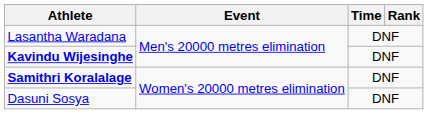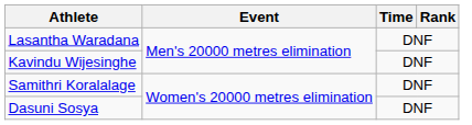Kavindu Wijesinghe | Athlete: bold -> normal
Samithri Koralalage | Athlete: bold -> normal
